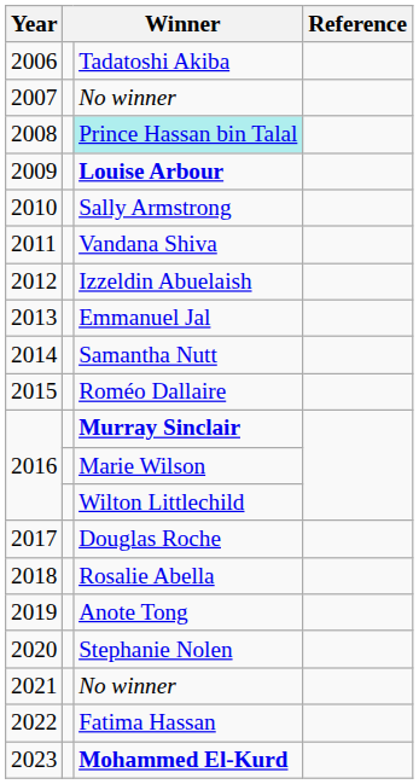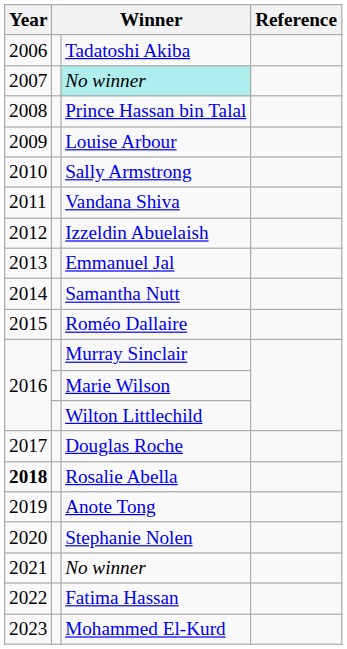2007 / No winner | column 3: no background -> paleturquoise background
Prince Hassan bin Talal | column 3: paleturquoise background -> no background
Louise Arbour | column 3: bold -> normal
Murray Sinclair | column 3: bold -> normal
Rosalie Abella | Year: normal -> bold
Mohammed El-Kurd | column 3: bold -> normal
